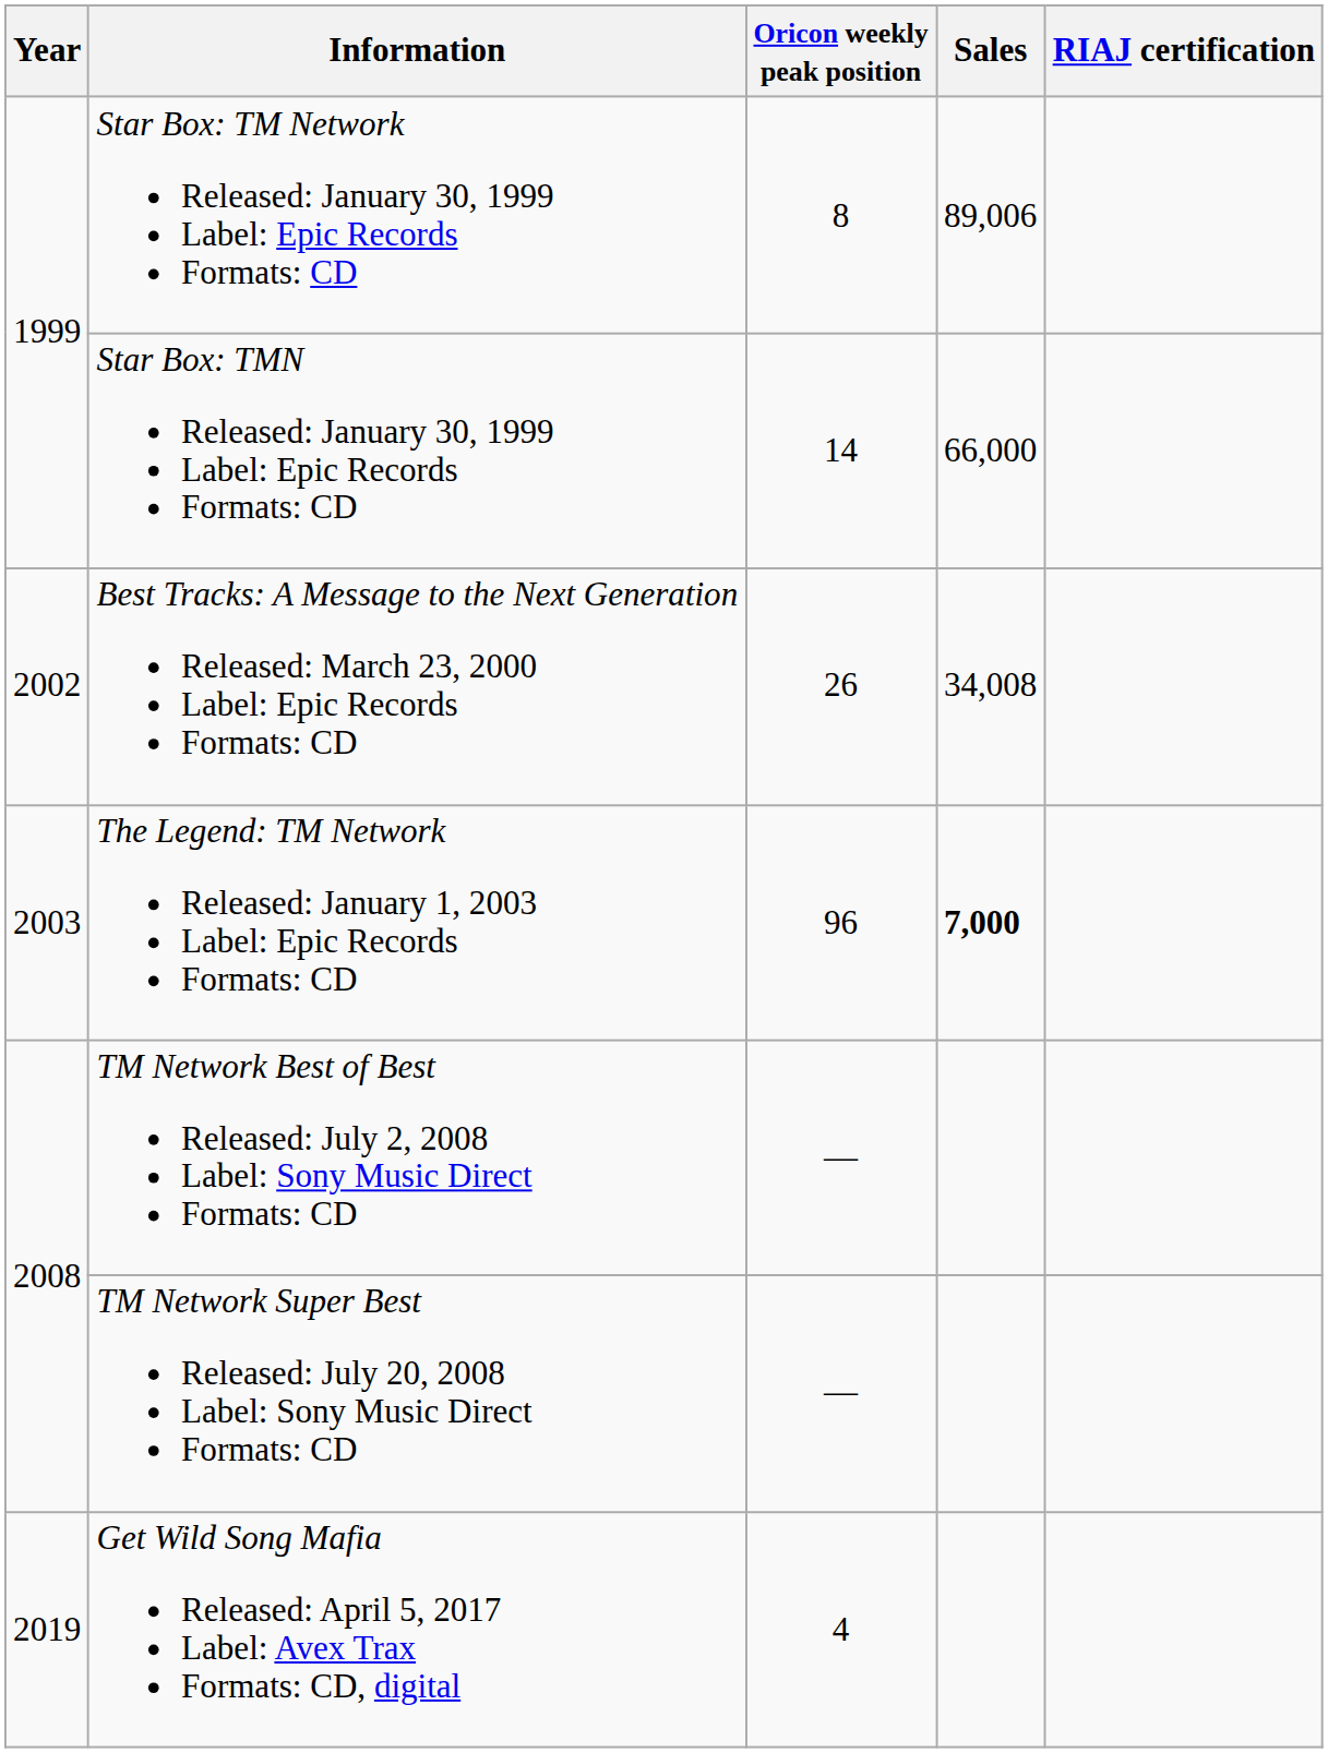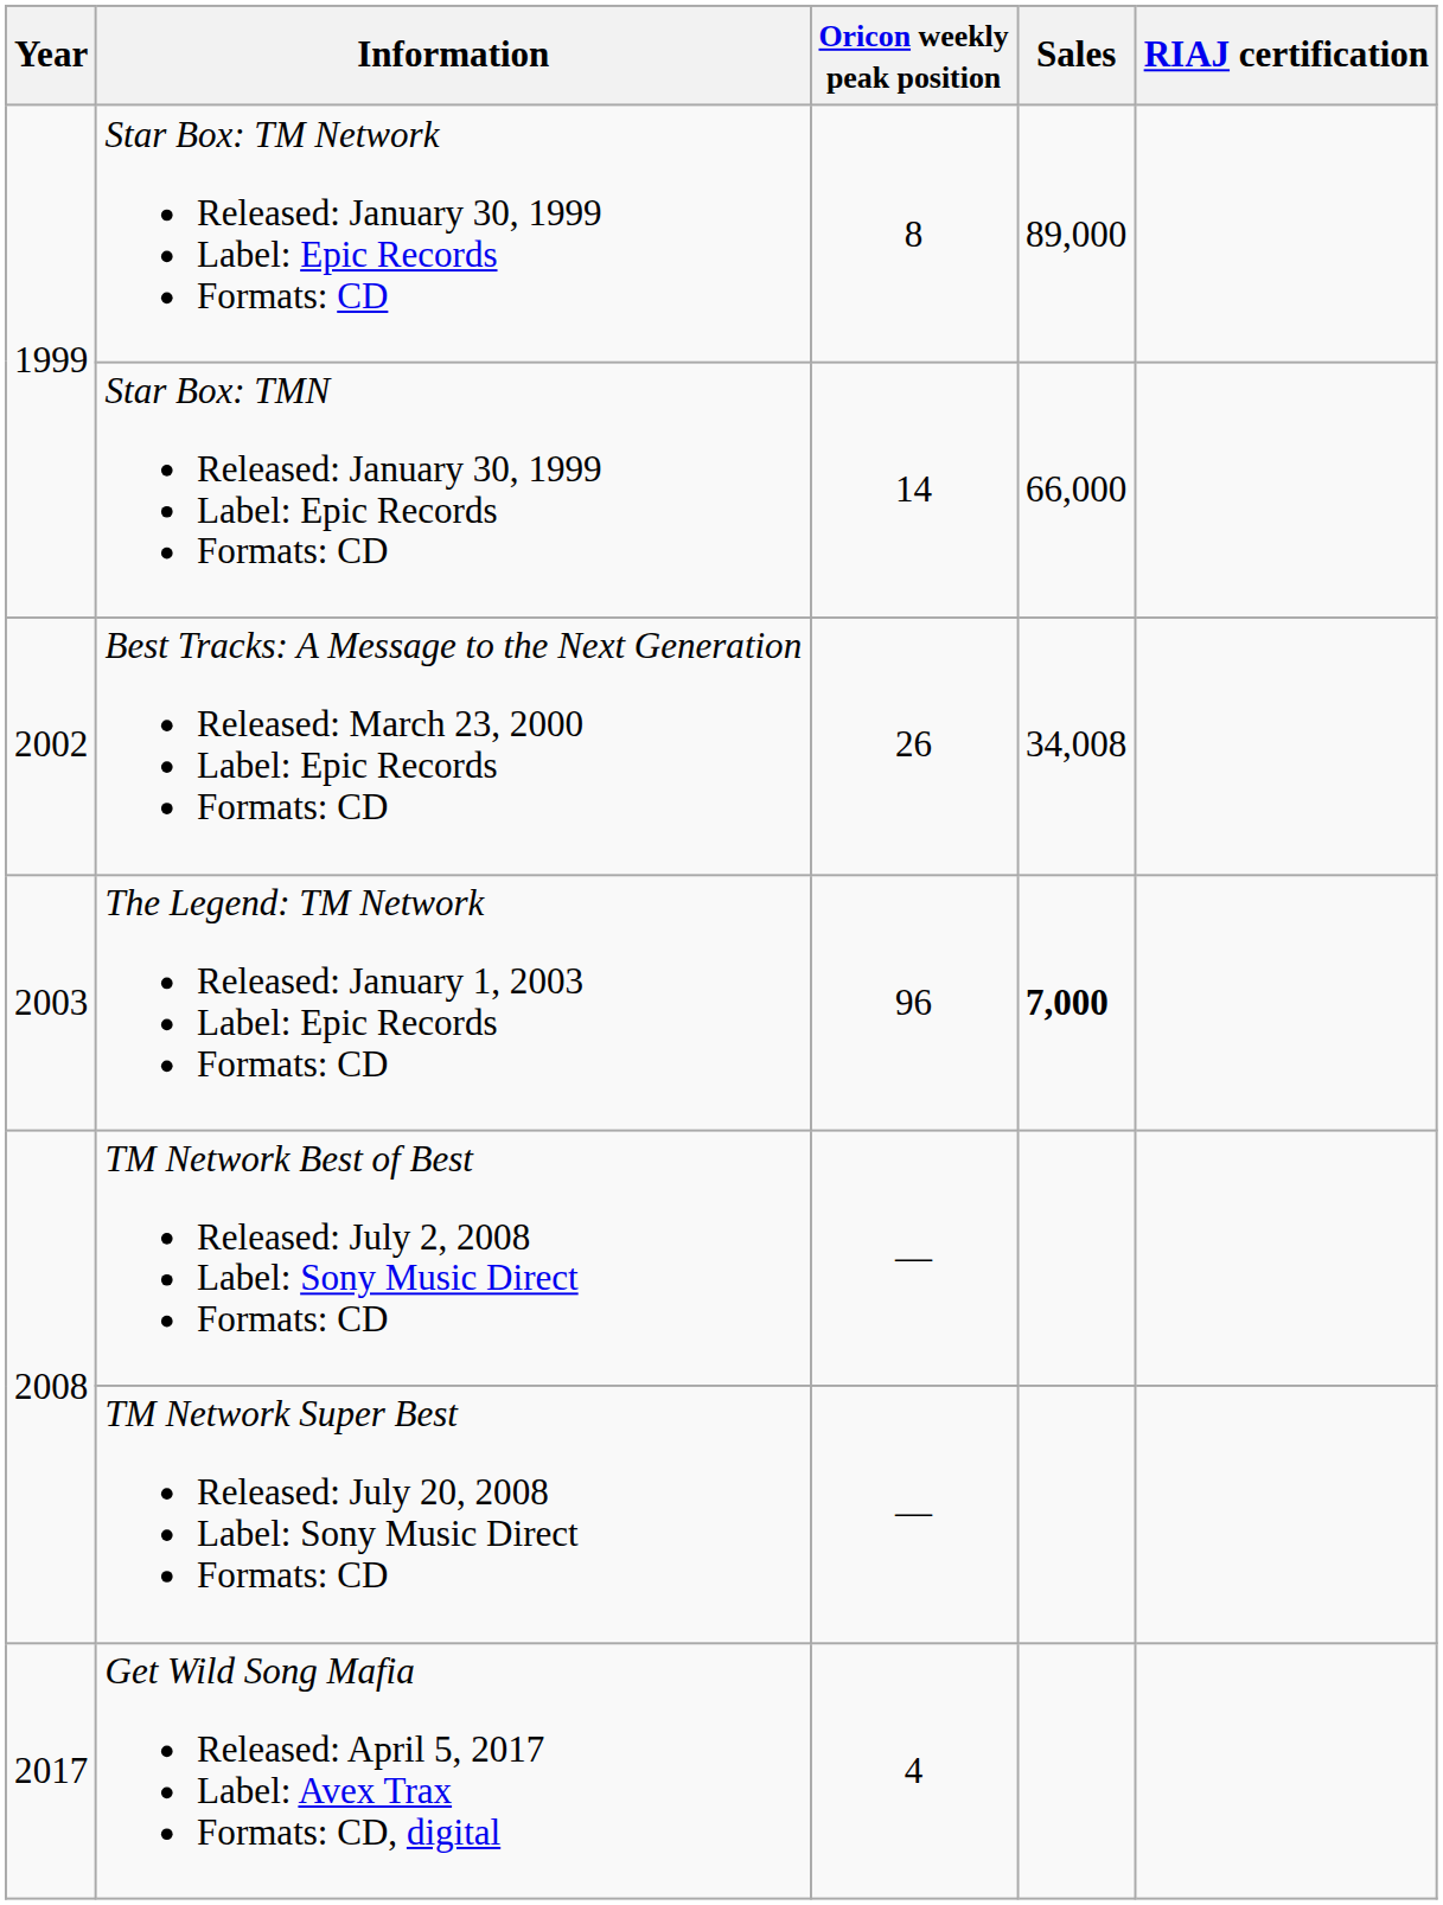row 2 | Sales: 89,006 -> 89,000
row 8 | Year: 2019 -> 2017
